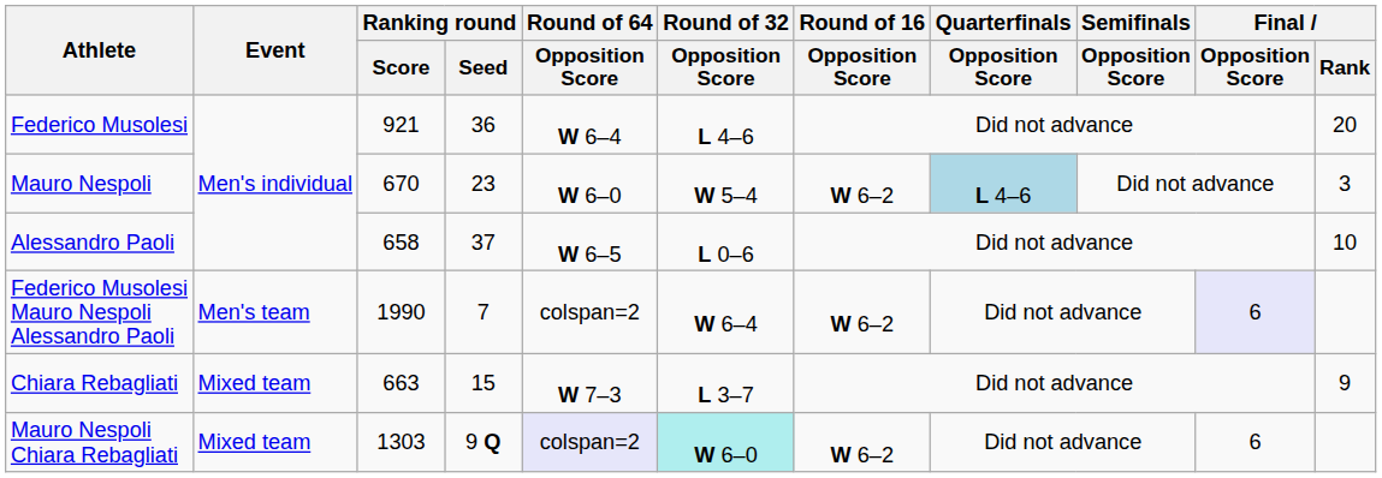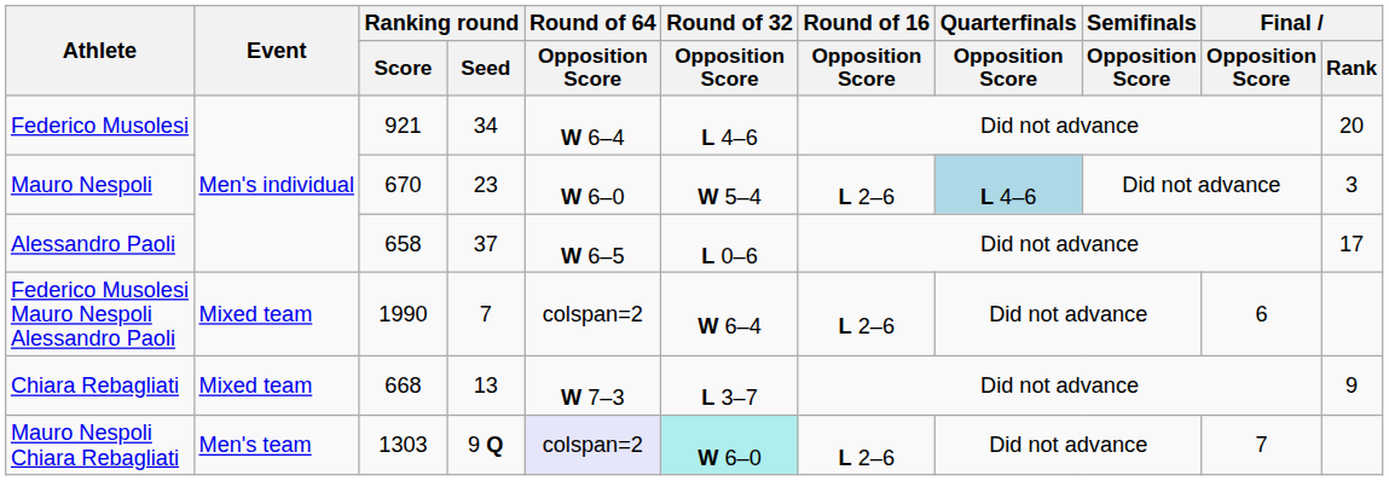Federico Musolesi | Ranking round / Seed: 36 -> 34
Mauro Nespoli | Round of 16 / Opposition Score: W 6–2 -> L 2–6
Alessandro Paoli | Final / Rank: 10 -> 17
Federico Musolesi Mauro Nespoli Alessandro Paoli | Event: Men's team -> Mixed team
Federico Musolesi Mauro Nespoli Alessandro Paoli | Round of 16 / Opposition Score: W 6–2 -> L 2–6
Federico Musolesi Mauro Nespoli Alessandro Paoli | Final / Opposition Score: lavender background -> no background
Chiara Rebagliati | Ranking round / Score: 663 -> 668
Chiara Rebagliati | Ranking round / Seed: 15 -> 13
Mauro Nespoli Chiara Rebagliati | Event: Mixed team -> Men's team
Mauro Nespoli Chiara Rebagliati | Round of 16 / Opposition Score: W 6–2 -> L 2–6
Mauro Nespoli Chiara Rebagliati | Final / Opposition Score: 6 -> 7
